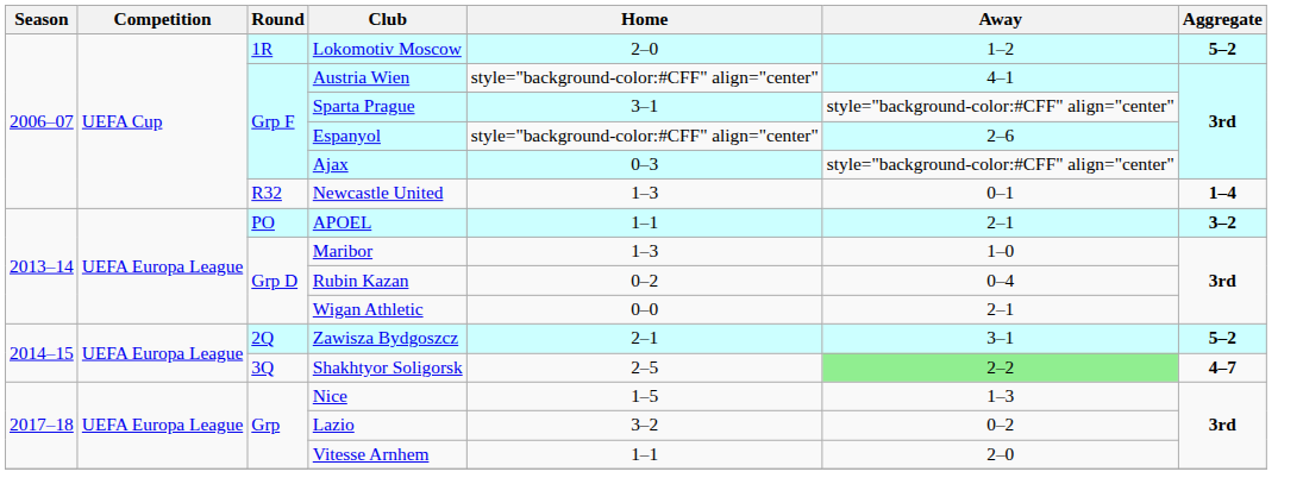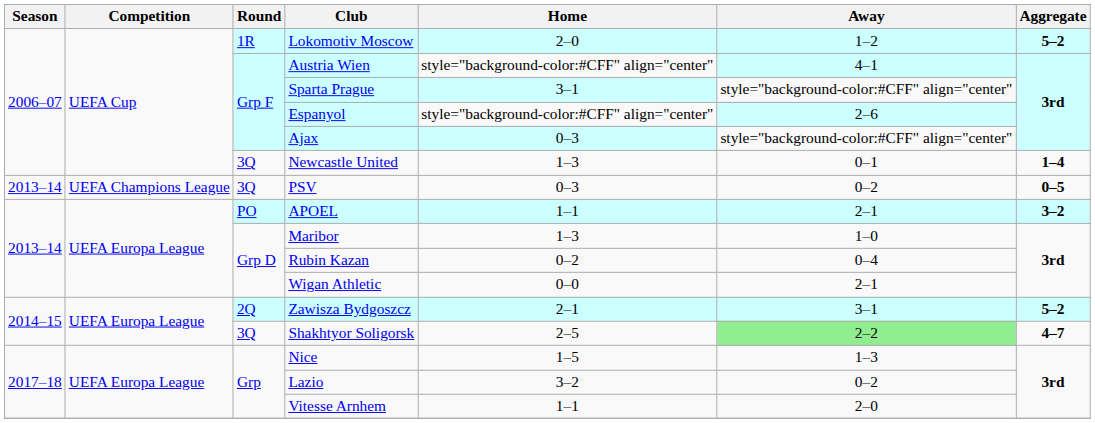Newcastle United | Round: R32 -> 3Q
+ row: 2013–14 | UEFA Champions League | 3Q | PSV | 0–3 | 0–2 | 0–5
